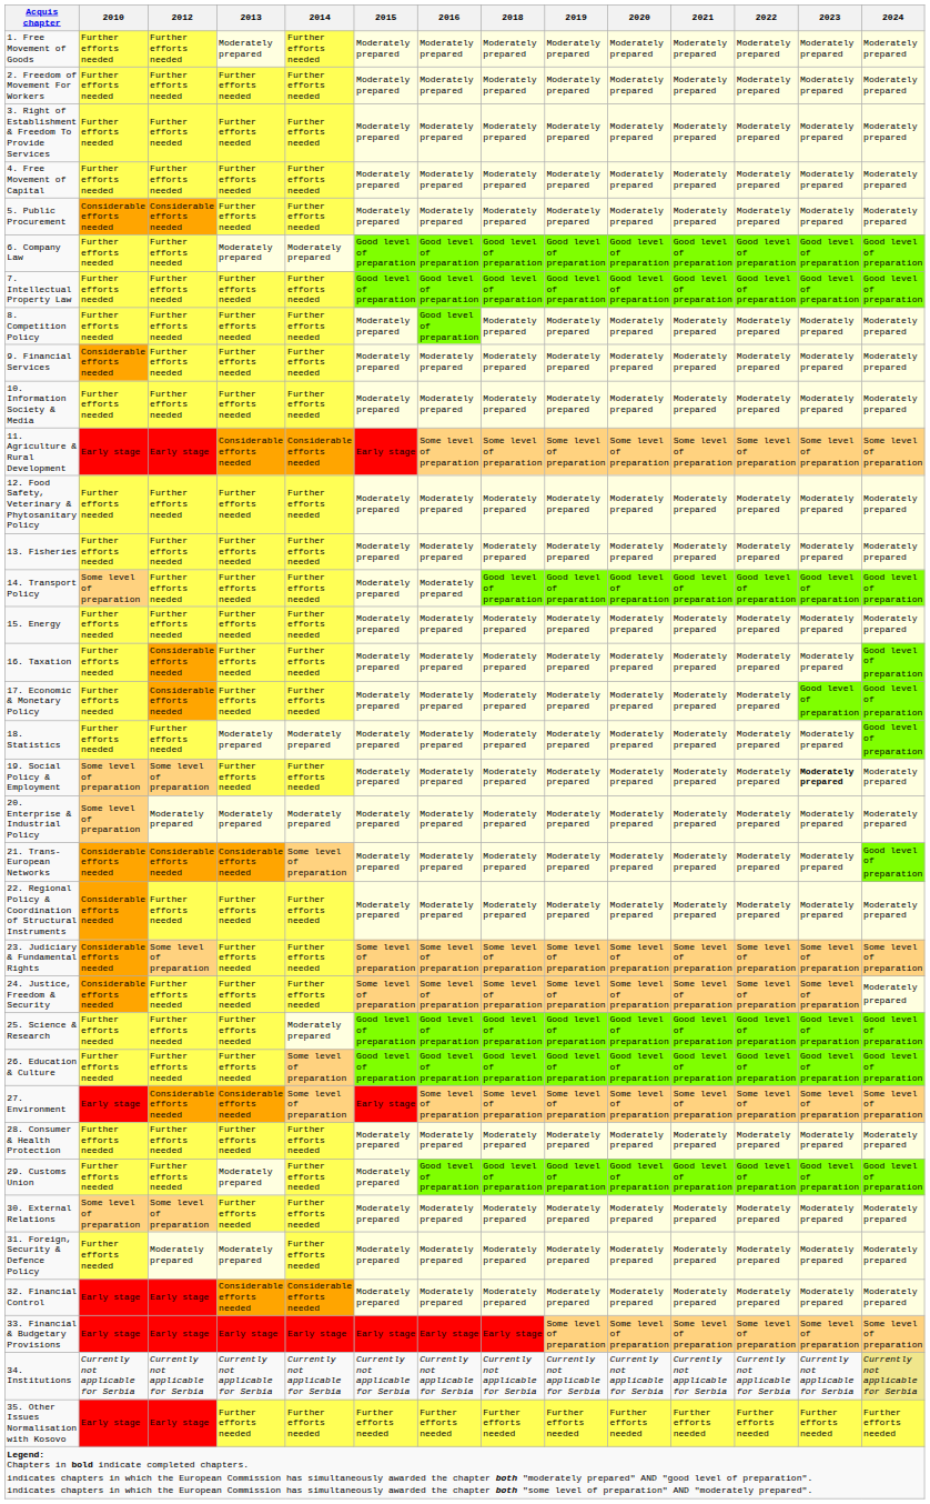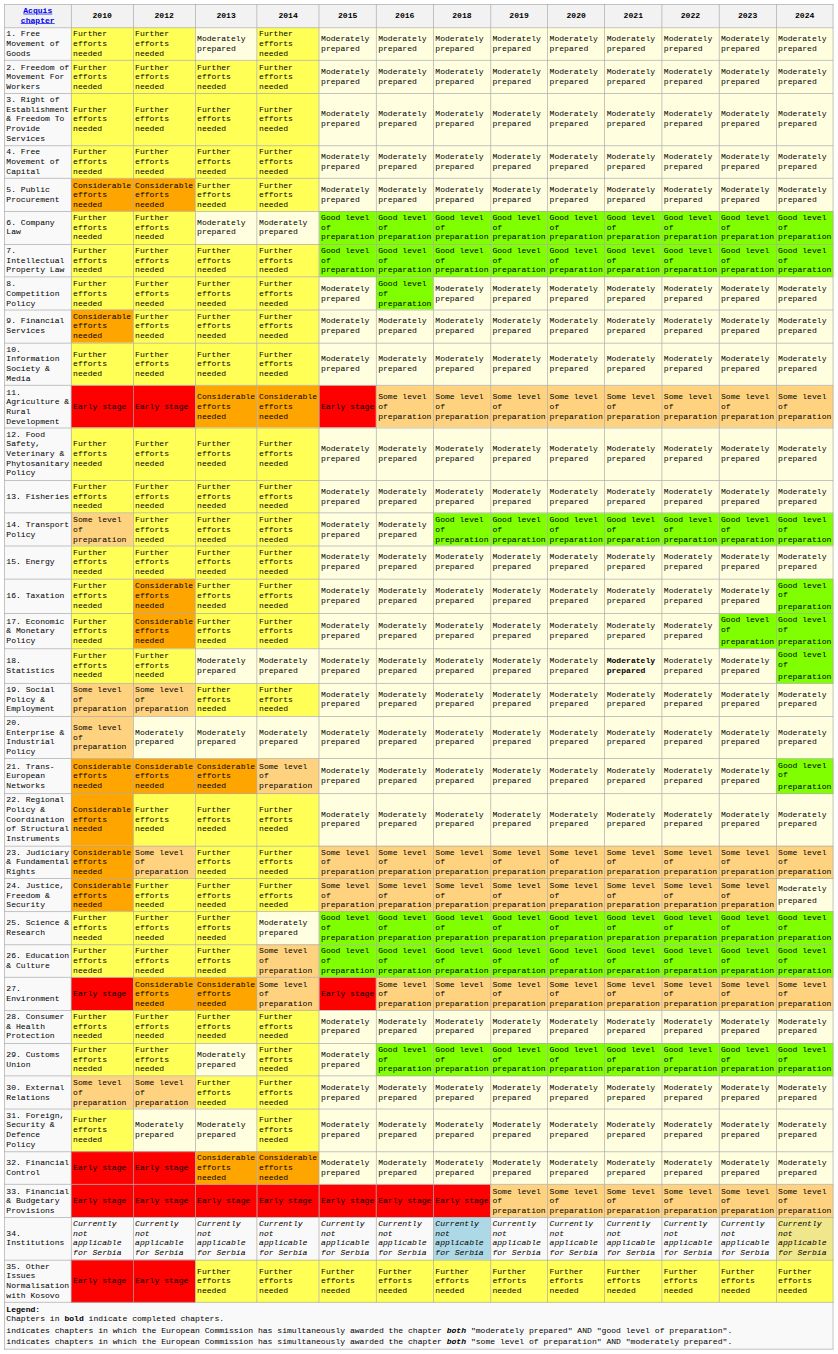18. Statistics | 2021: normal -> bold
19. Social Policy & Employment | 2023: bold -> normal
34. Institutions | 2018: no background -> lightblue background
